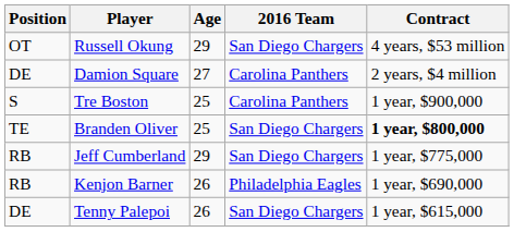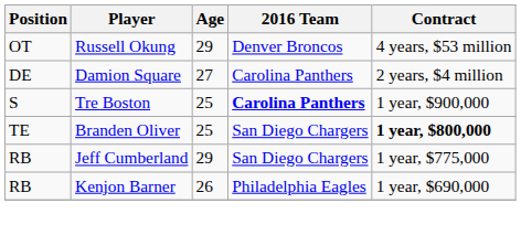Russell Okung | 2016 Team: San Diego Chargers -> Denver Broncos
Tre Boston | 2016 Team: normal -> bold
- row: DE | Tenny Palepoi | 26 | San Diego Chargers | 1 year, $615,000
